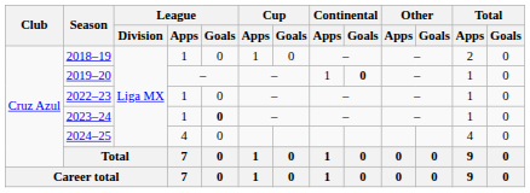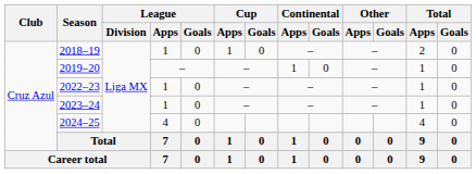2019–20 | Continental / Goals: bold -> normal
2023–24 | League / Goals: bold -> normal
